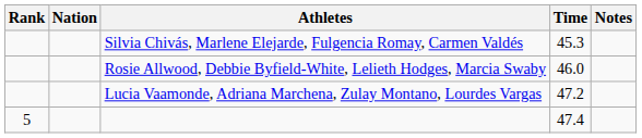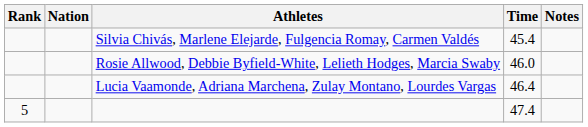row 2 | Time: 45.3 -> 45.4
row 4 | Time: 47.2 -> 46.4
